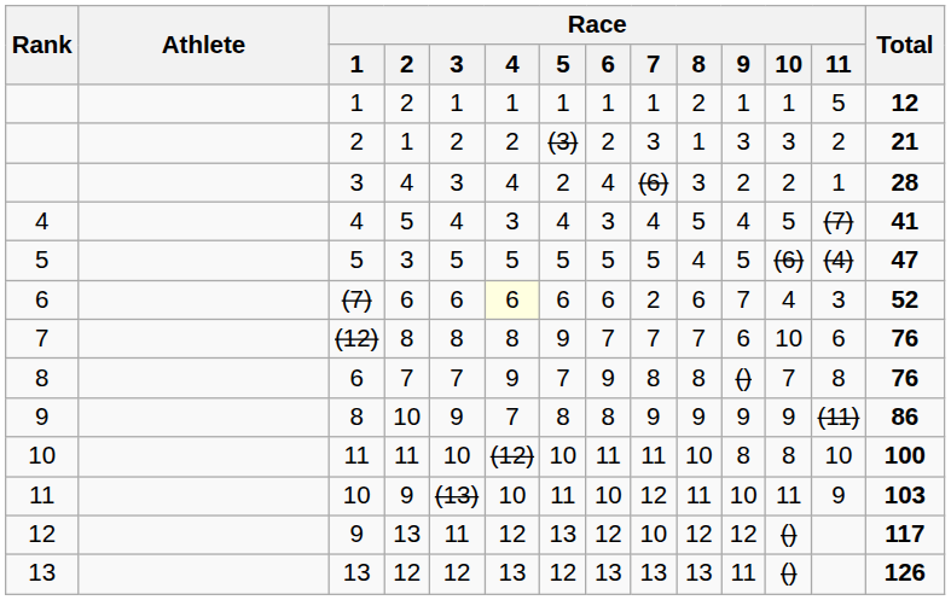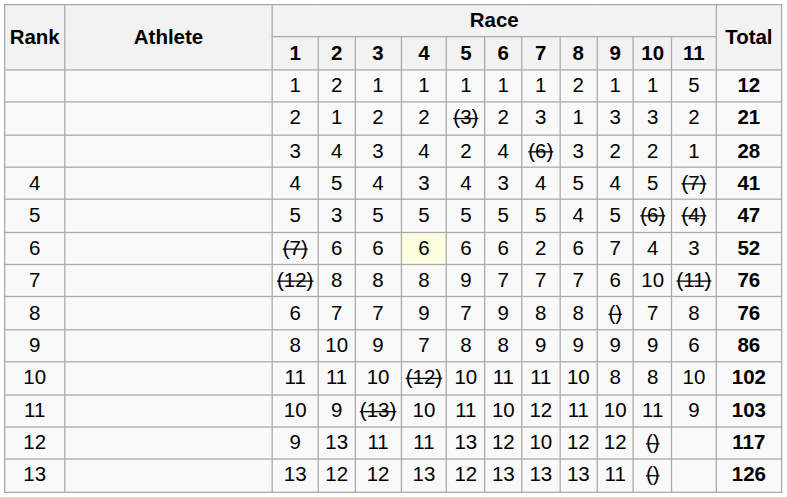row 9 | Race / 11: 6 -> (11)
row 11 | Race / 11: (11) -> 6
row 12 | Total: 100 -> 102
row 14 | Race / 4: 12 -> 11
